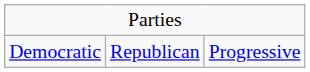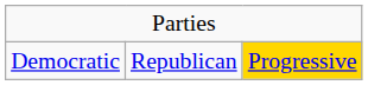Democratic | column 3: no background -> gold background
